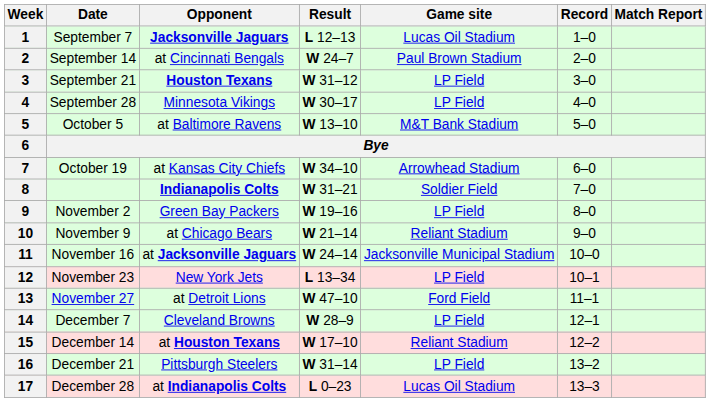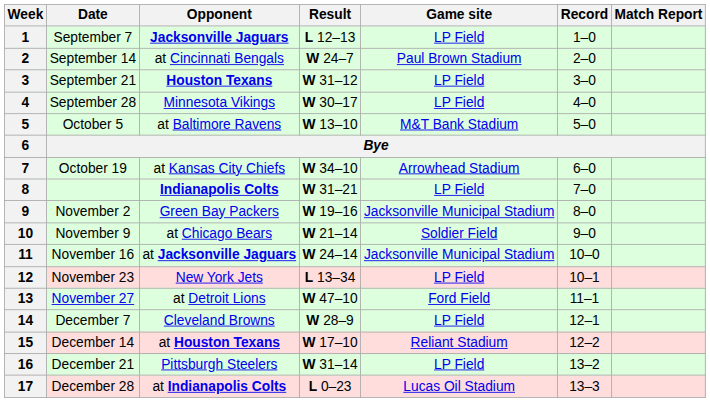1 | Game site: Lucas Oil Stadium -> LP Field
8 | Game site: Soldier Field -> LP Field
9 | Game site: LP Field -> Jacksonville Municipal Stadium
10 | Game site: Reliant Stadium -> Soldier Field
